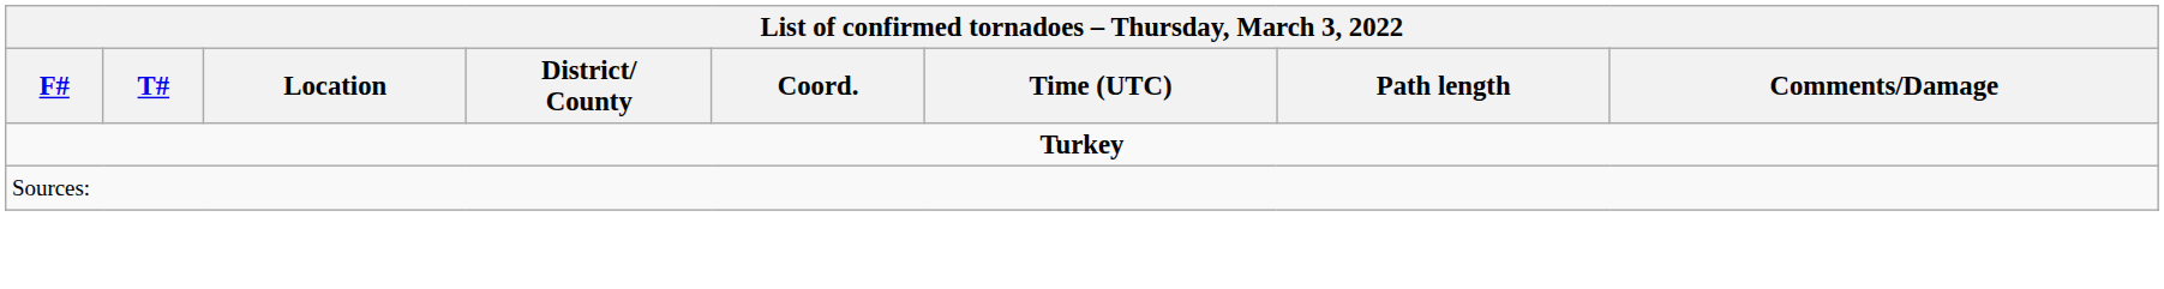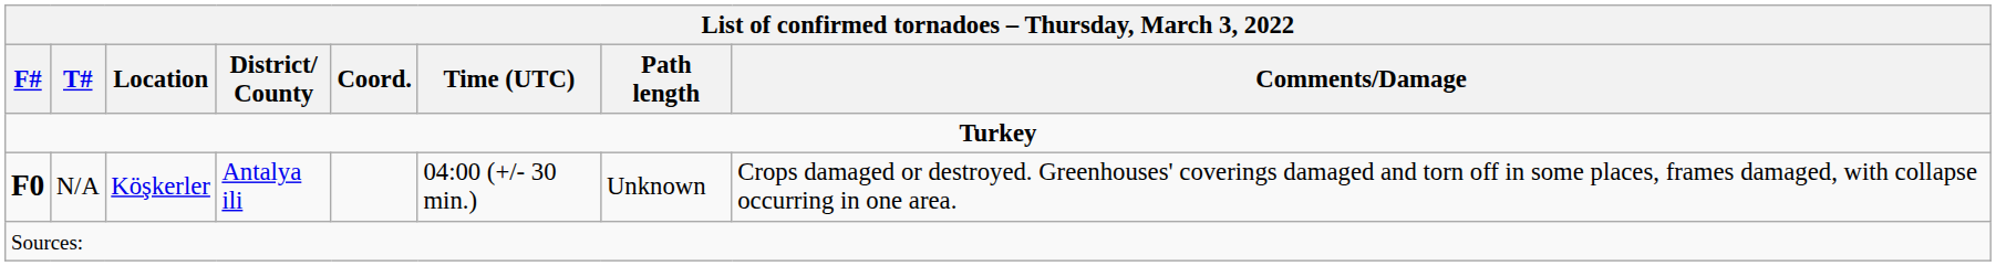+ row: F0 | N/A | Köşkerler | Antalya ili | 04:00 (+/- 30 min.) | Unknown | Crops damaged or destroyed. Greenhouses' coverings damaged and torn off in some places, frames damaged, with collapse occurring in one area.
